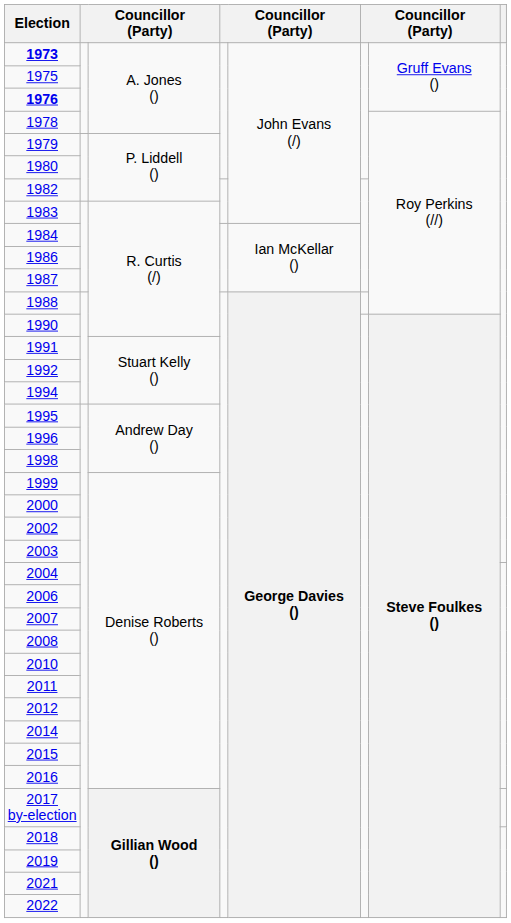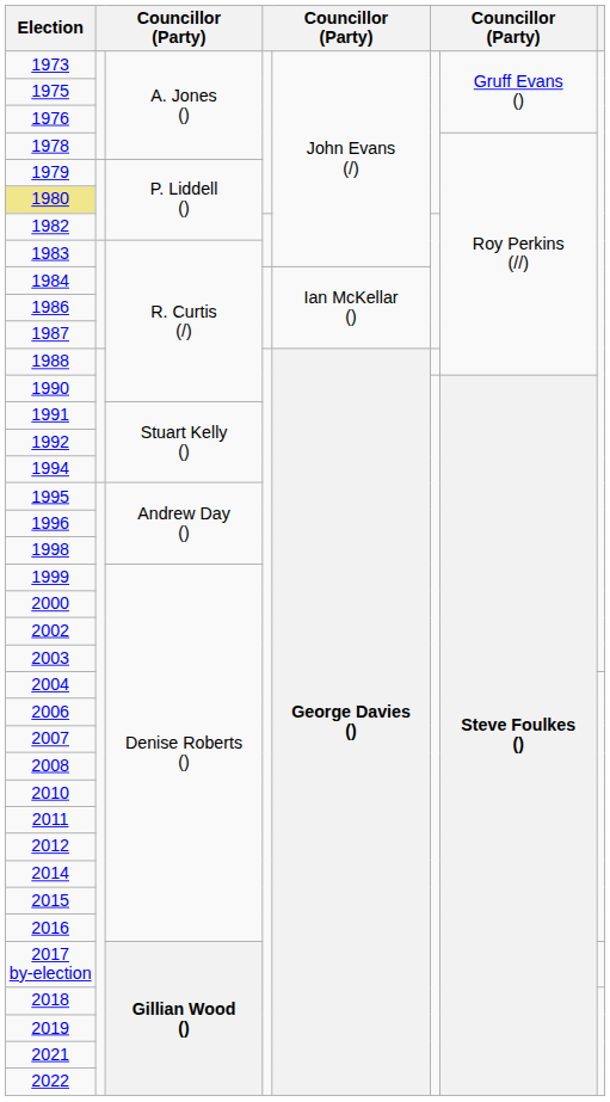1973 | Election: bold -> normal
1976 | Election: bold -> normal
1980 | Election: no background -> khaki background
